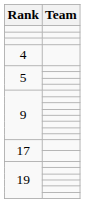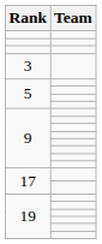row 5 | Rank: 4 -> 3
